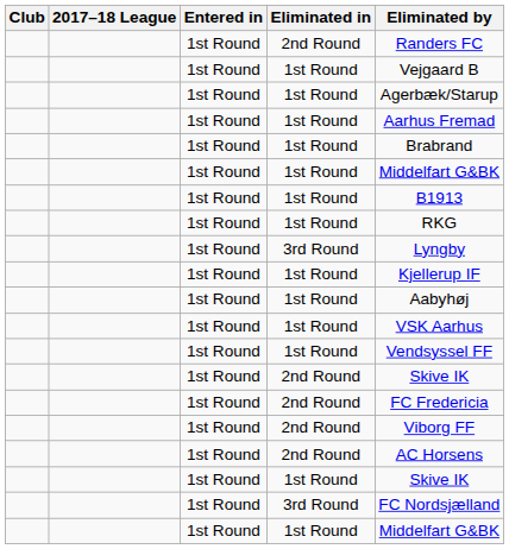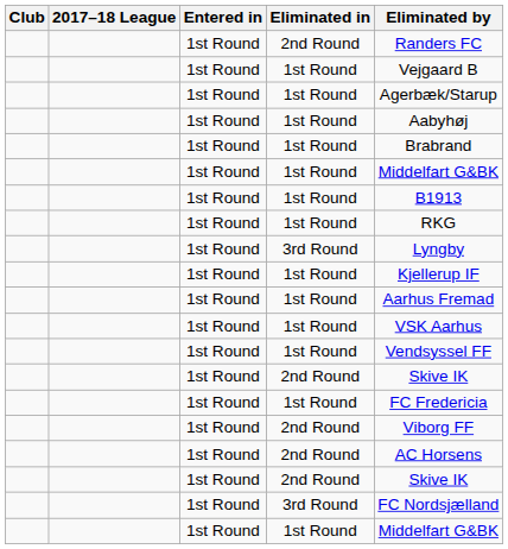row 5 | Eliminated by: Aarhus Fremad -> Aabyhøj
row 12 | Eliminated by: Aabyhøj -> Aarhus Fremad
row 16 | Eliminated in: 2nd Round -> 1st Round
row 19 | Eliminated in: 1st Round -> 2nd Round
